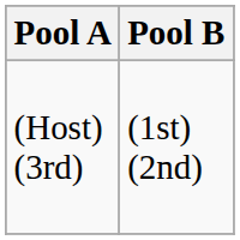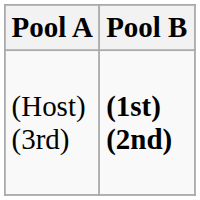(Host) (3rd) | Pool B: normal -> bold
